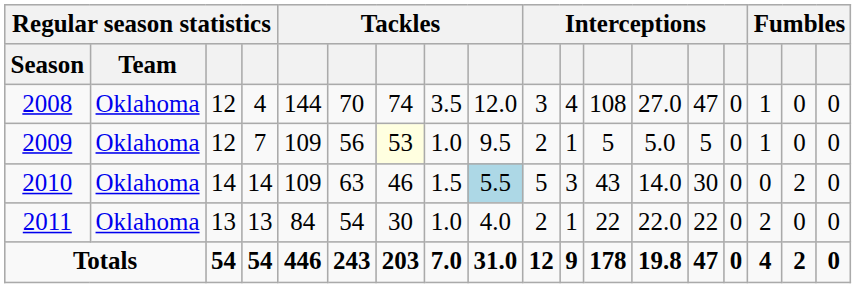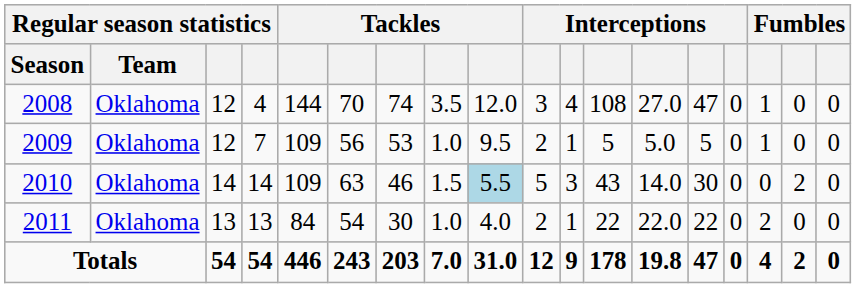2009 | column 7: lightyellow background -> no background
